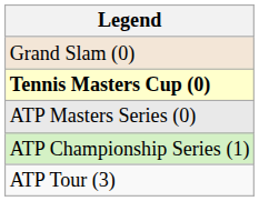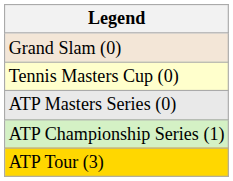row 3 | column 1: bold -> normal
row 6 | column 1: no background -> gold background
